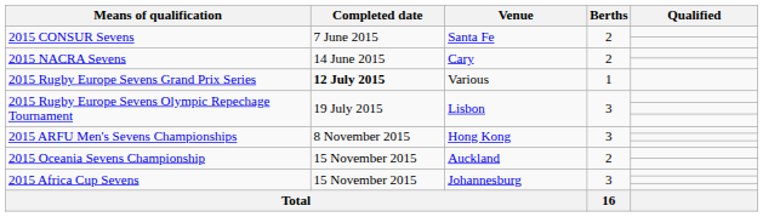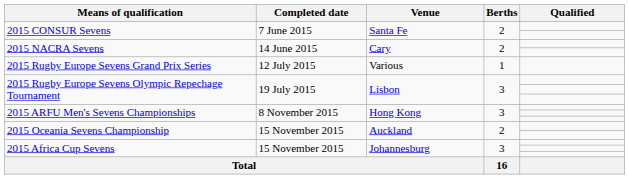2015 Rugby Europe Sevens Grand Prix Series | Completed date: bold -> normal
